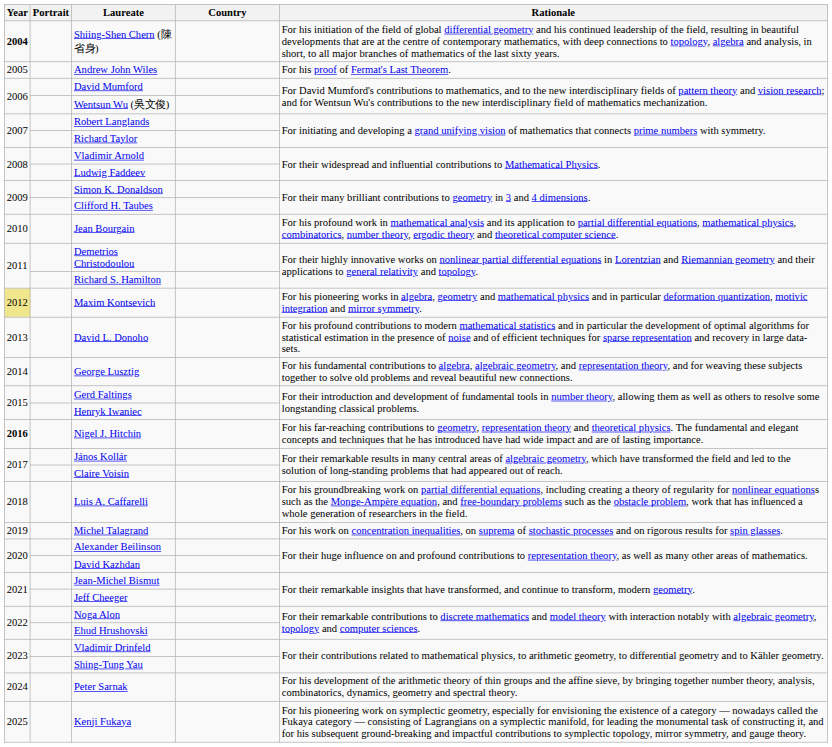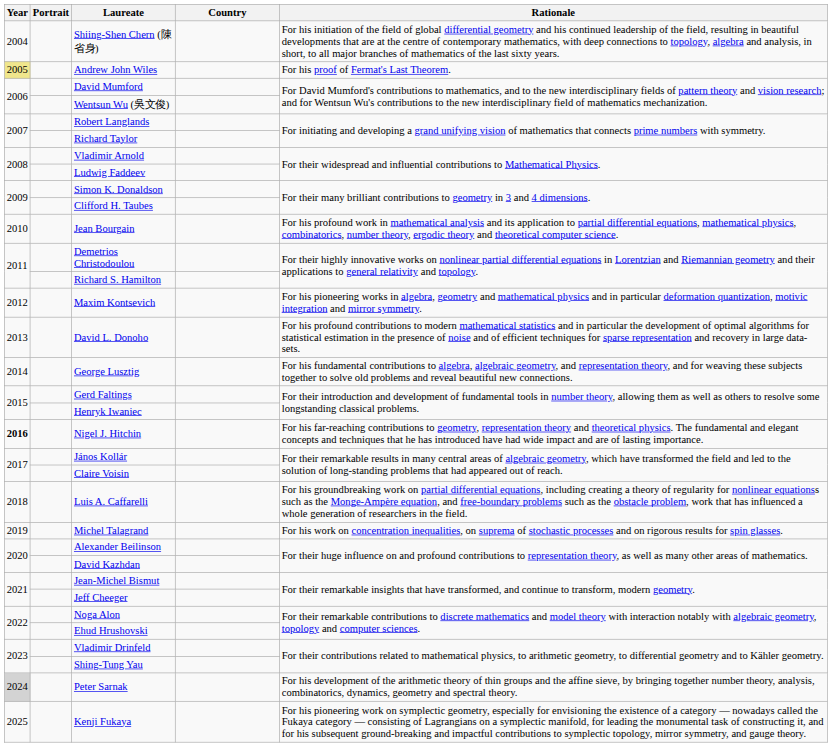Shiing-Shen Chern (陳省身) | Year: bold -> normal
Andrew John Wiles | Year: no background -> khaki background
Maxim Kontsevich | Year: khaki background -> no background
Peter Sarnak | Year: no background -> lightgrey background
